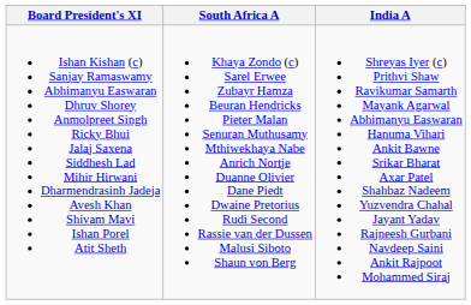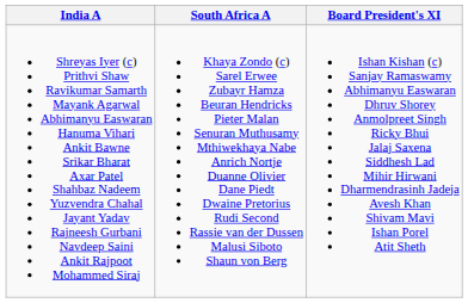columns swapped: India A <-> Board President's XI
